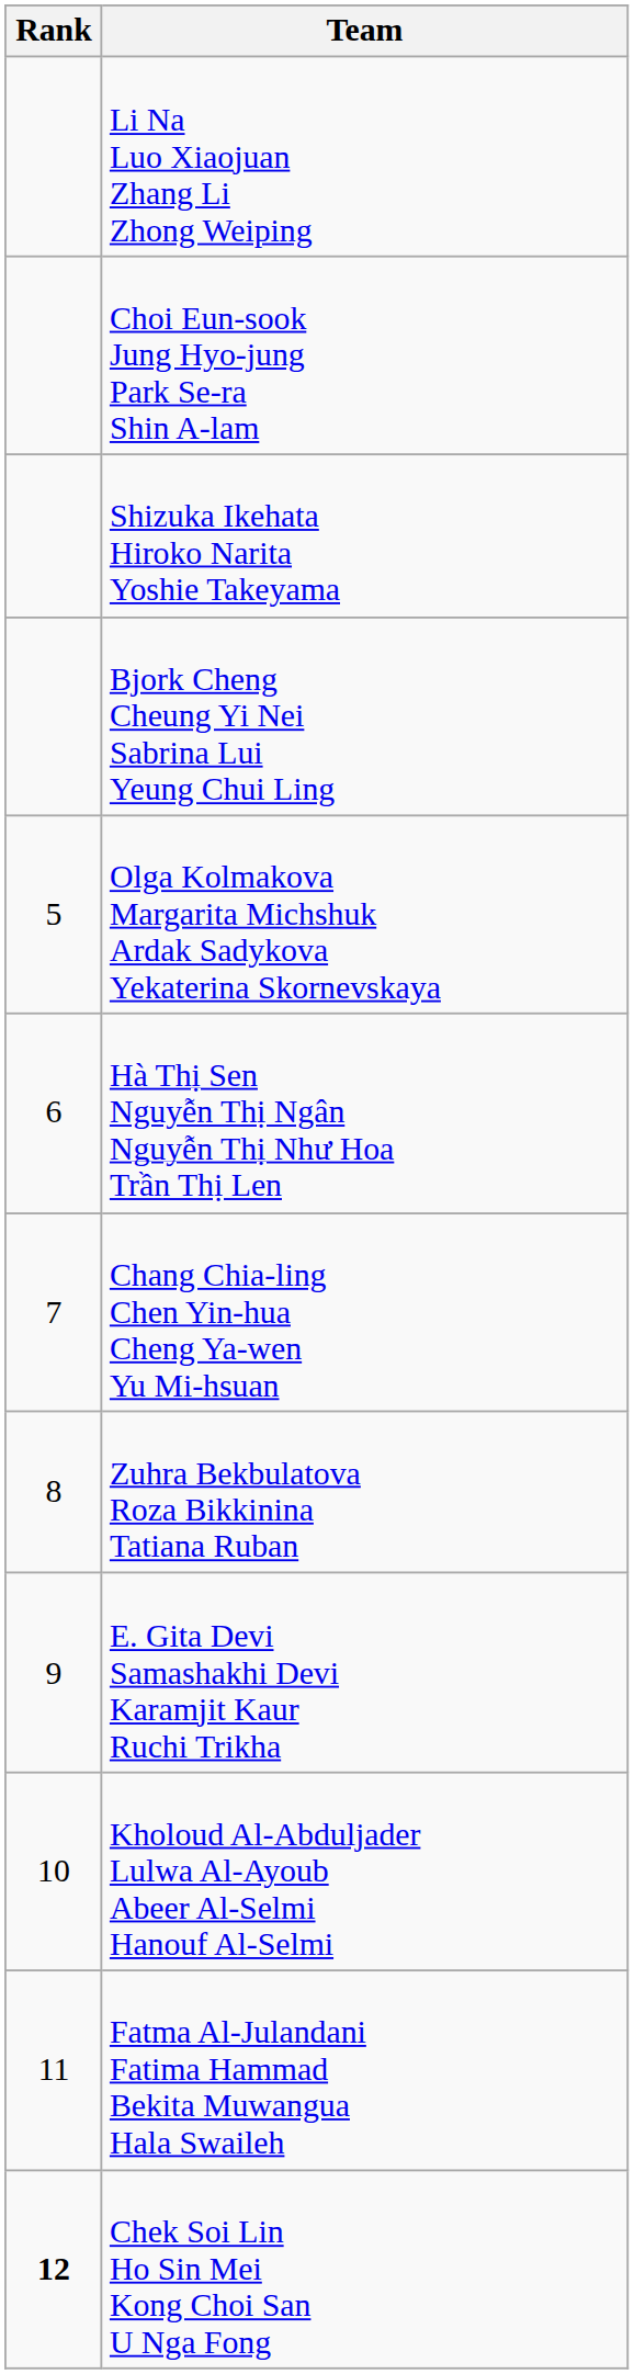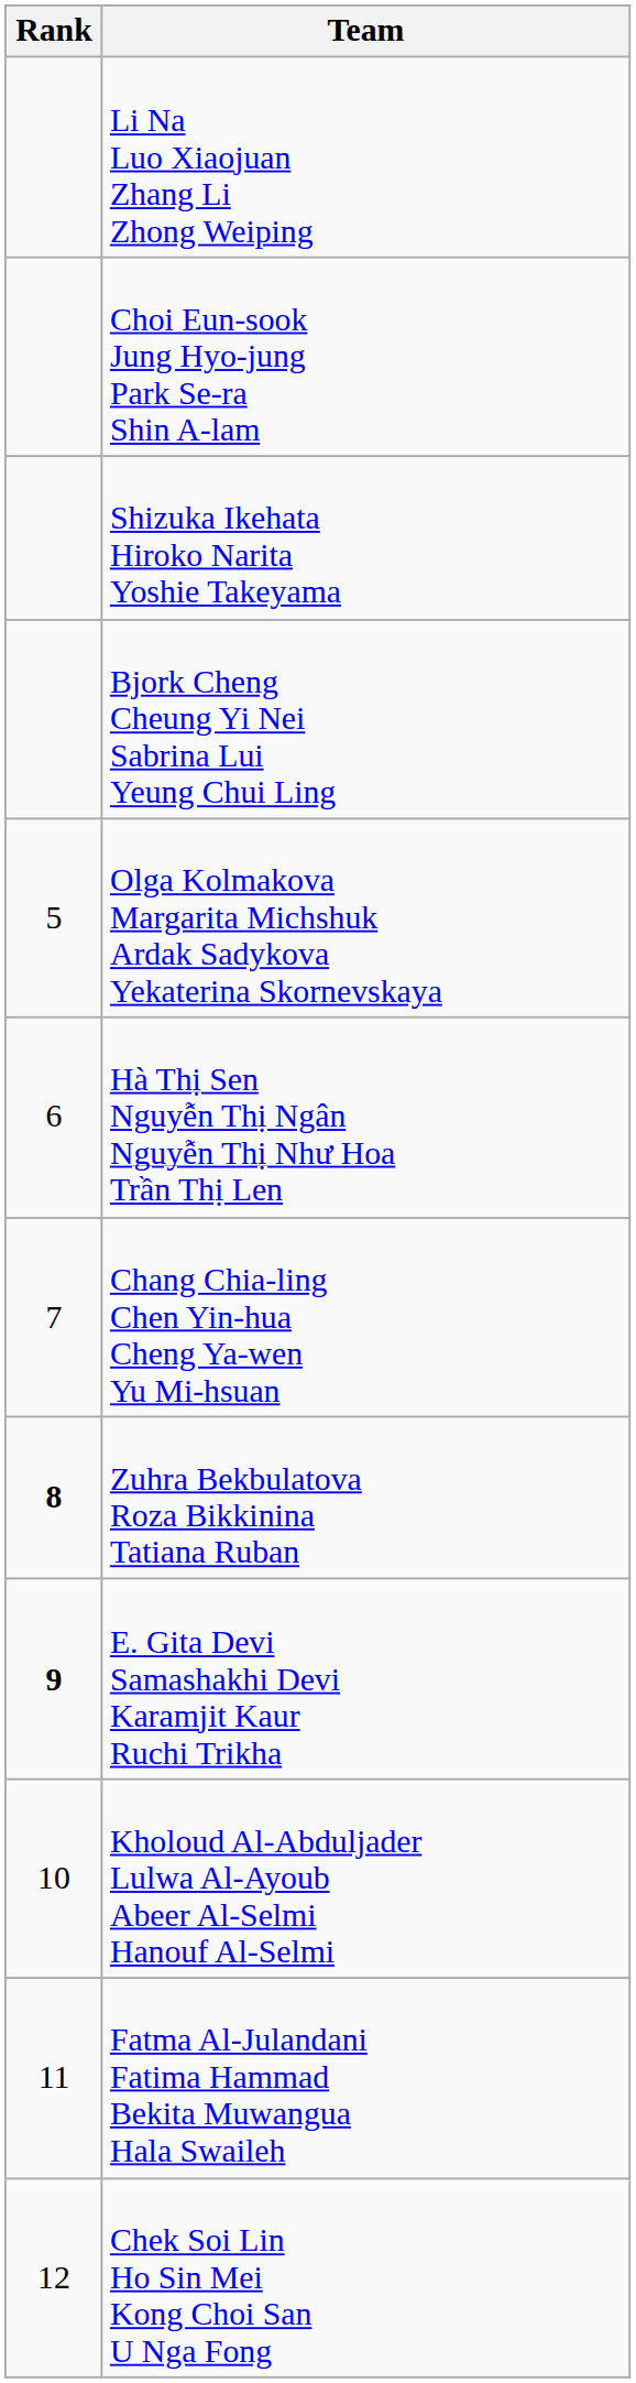Zuhra Bekbulatova Roza Bikkinina Tatiana Ruban | Rank: normal -> bold
E. Gita Devi Samashakhi Devi Karamjit Kaur Ruchi Trikha | Rank: normal -> bold
Chek Soi Lin Ho Sin Mei Kong Choi San U Nga Fong | Rank: bold -> normal
